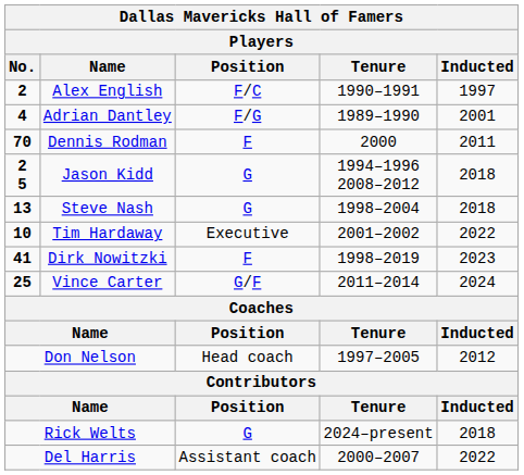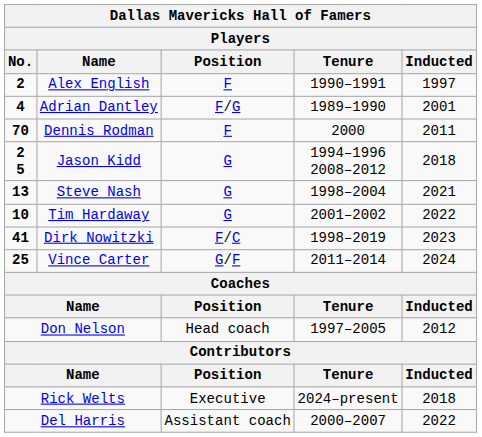Alex English | Position: F/C -> F
Steve Nash | Inducted: 2018 -> 2021
Tim Hardaway | Position: Executive -> G
Dirk Nowitzki | Position: F -> F/C
Rick Welts | Position: G -> Executive
